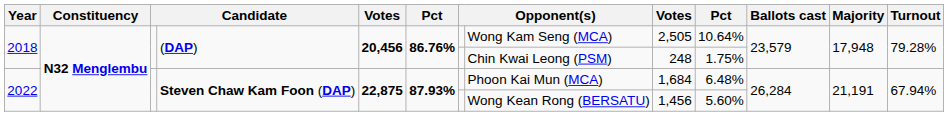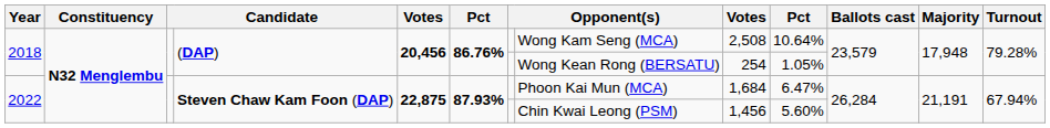row 2 | column 9: 2,505 -> 2,508
row 3 | column 8: Chin Kwai Leong (PSM) -> Wong Kean Rong (BERSATU)
row 3 | column 9: 248 -> 254
row 3 | column 10: 1.75% -> 1.05%
row 4 | column 10: 6.48% -> 6.47%
row 5 | column 8: Wong Kean Rong (BERSATU) -> Chin Kwai Leong (PSM)
